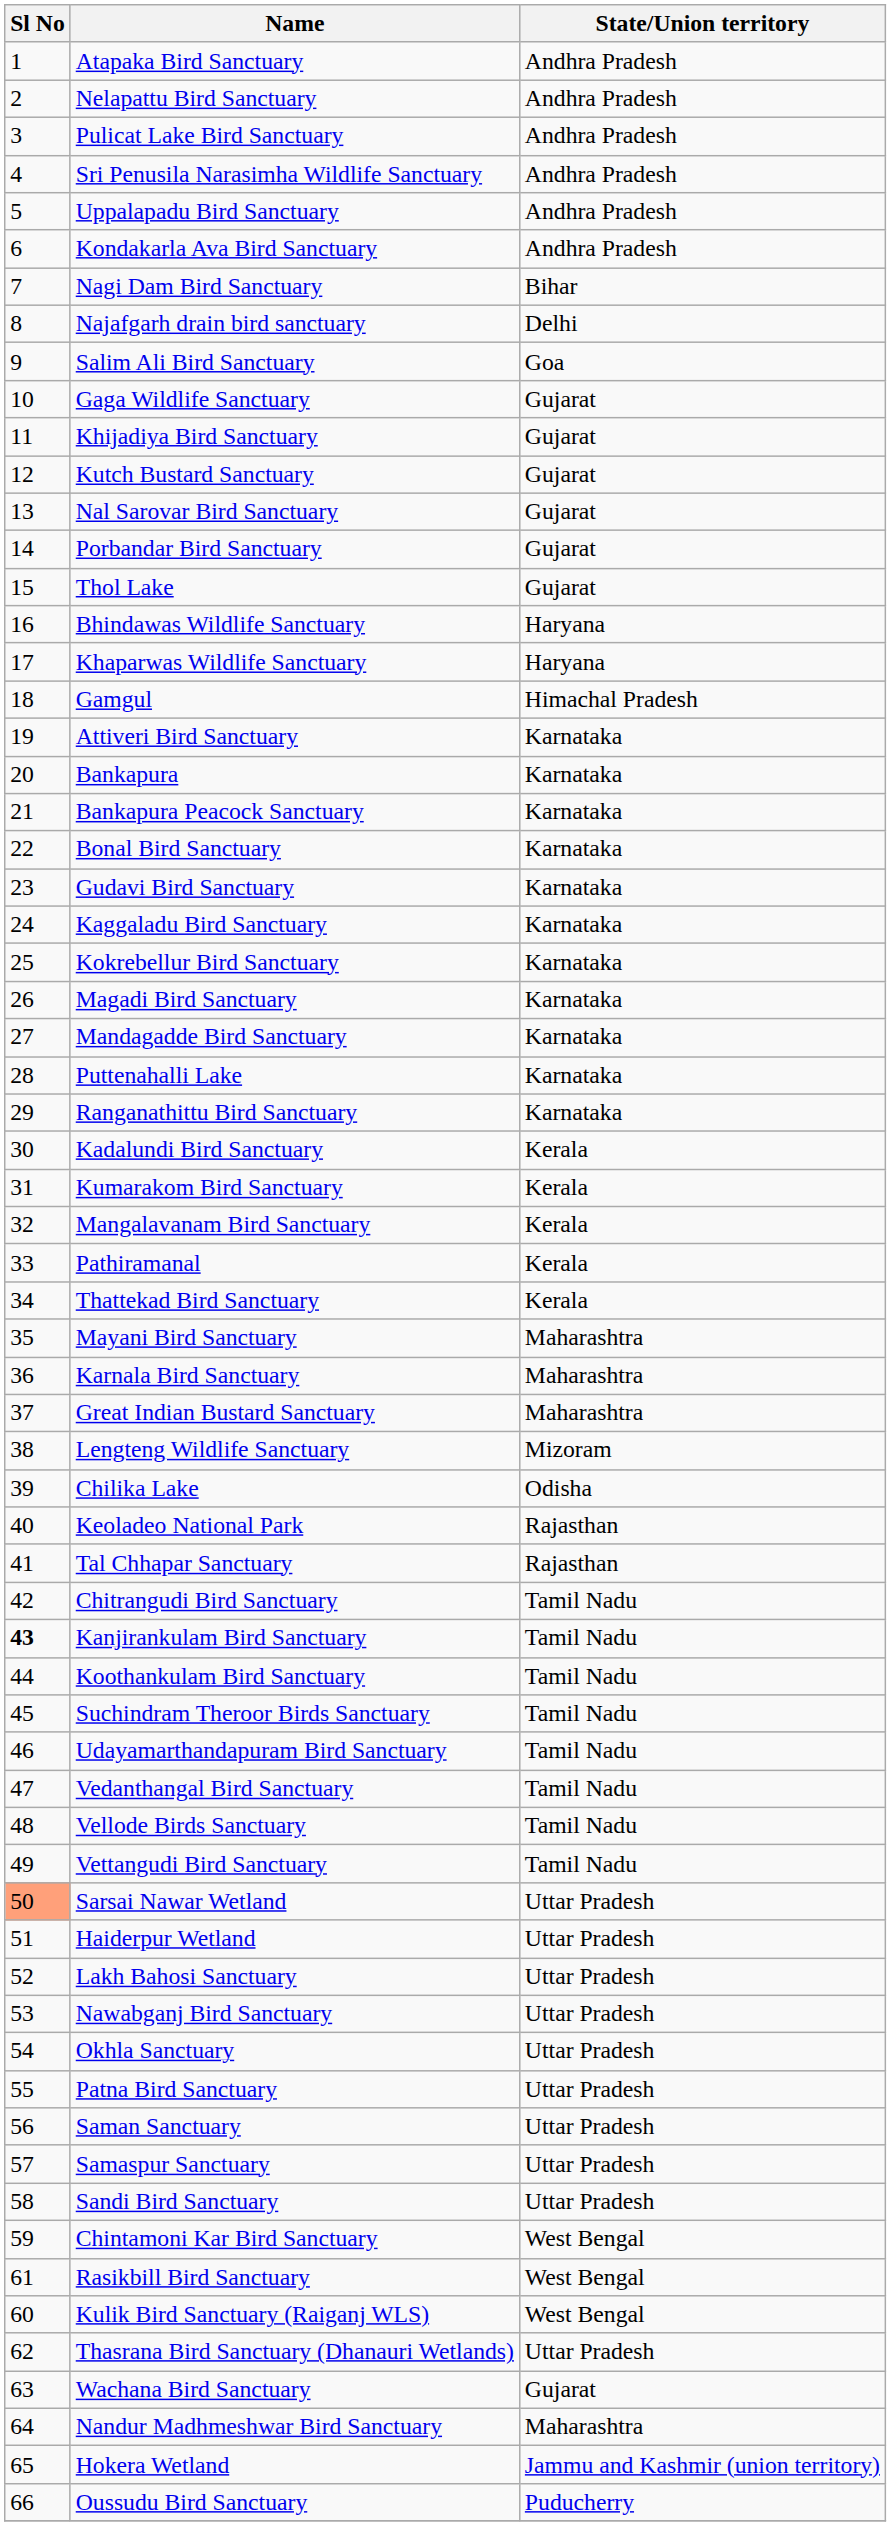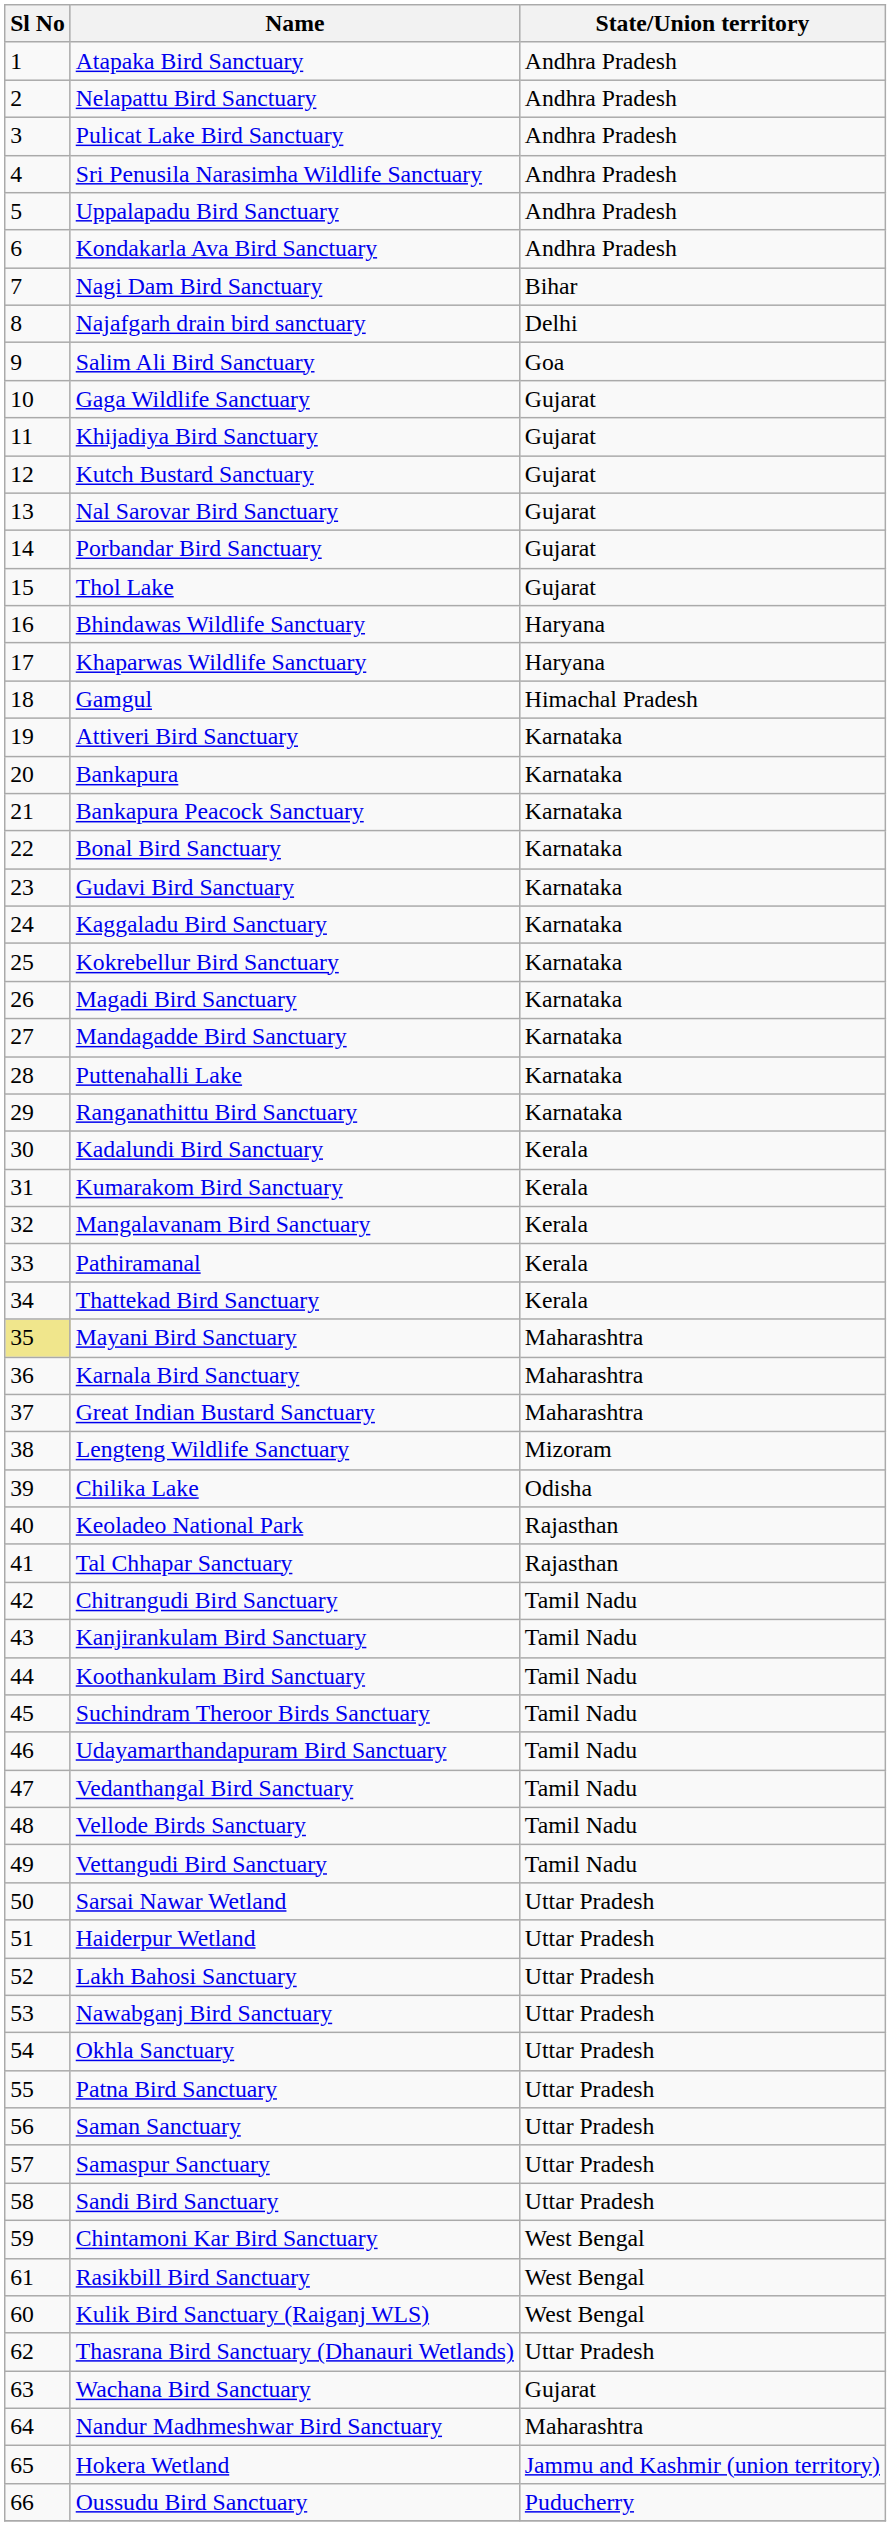Mayani Bird Sanctuary | Sl No: no background -> khaki background
Kanjirankulam Bird Sanctuary | Sl No: bold -> normal
Sarsai Nawar Wetland | Sl No: lightsalmon background -> no background
